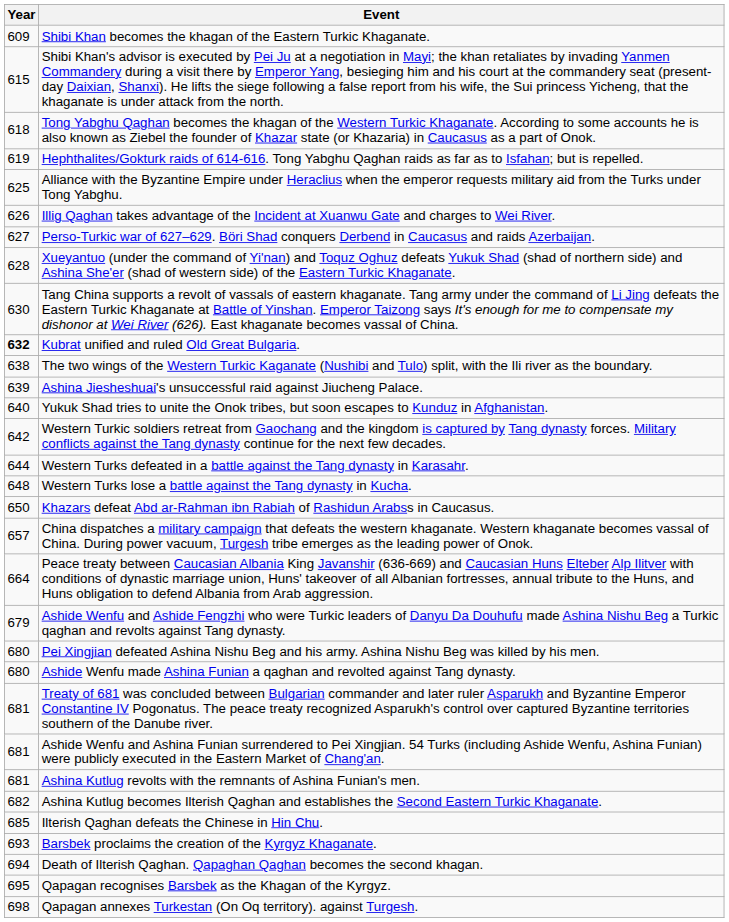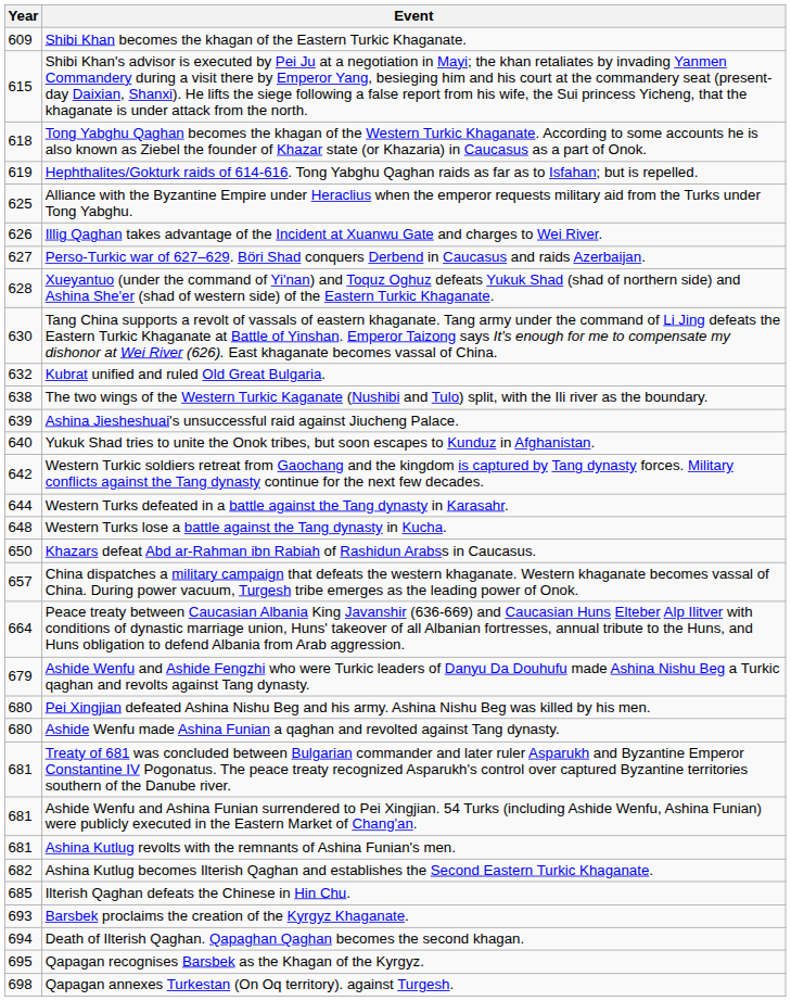Kubrat unified and ruled Old Great Bulgaria. | Year: bold -> normal
